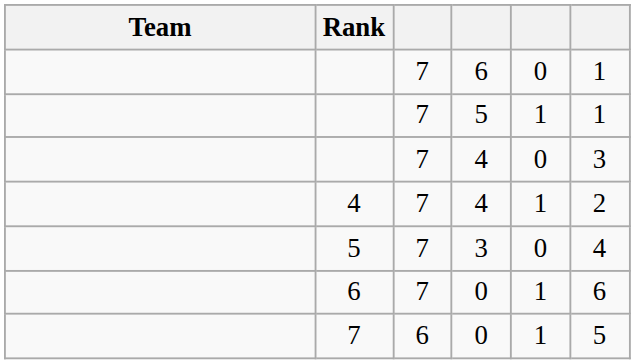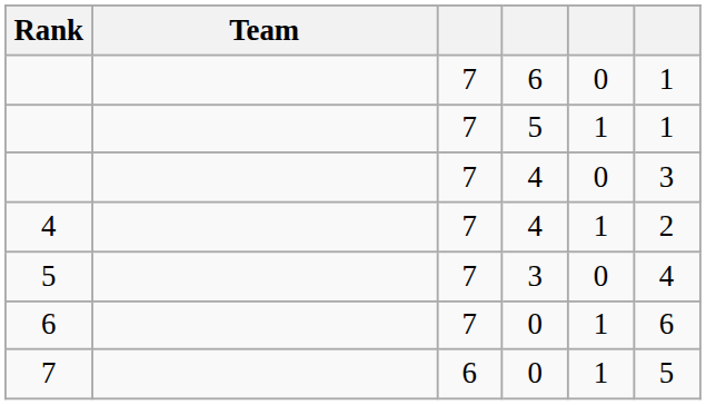columns swapped: Rank <-> Team
